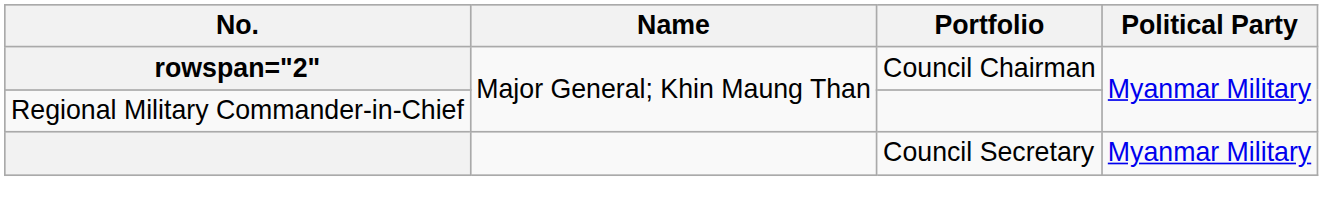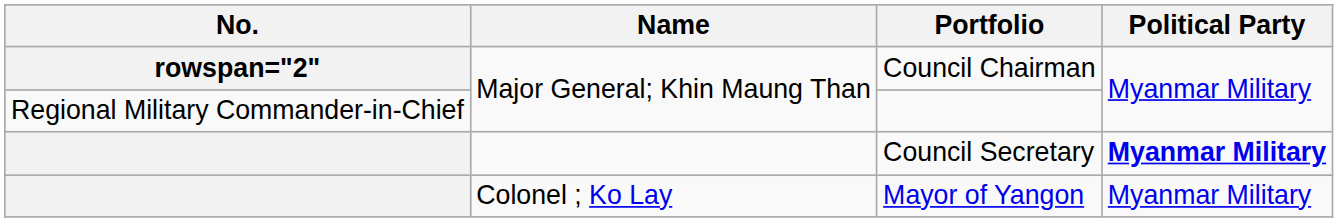Council Secretary | Political Party: normal -> bold
+ row: Colonel ; Ko Lay | Mayor of Yangon | Myanmar Military
